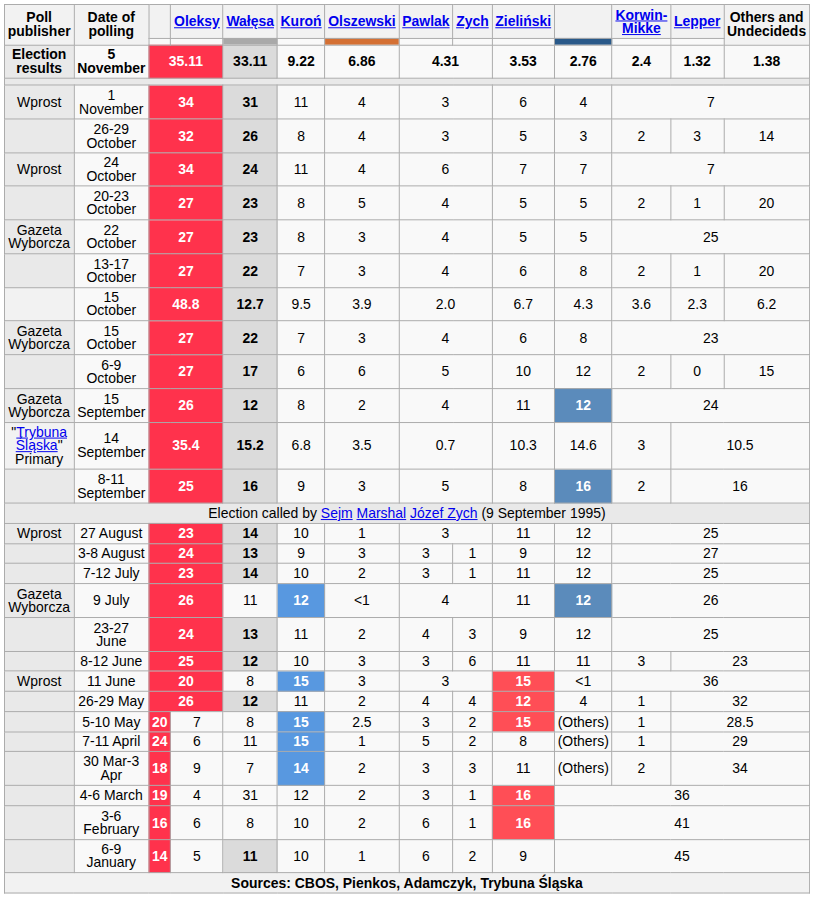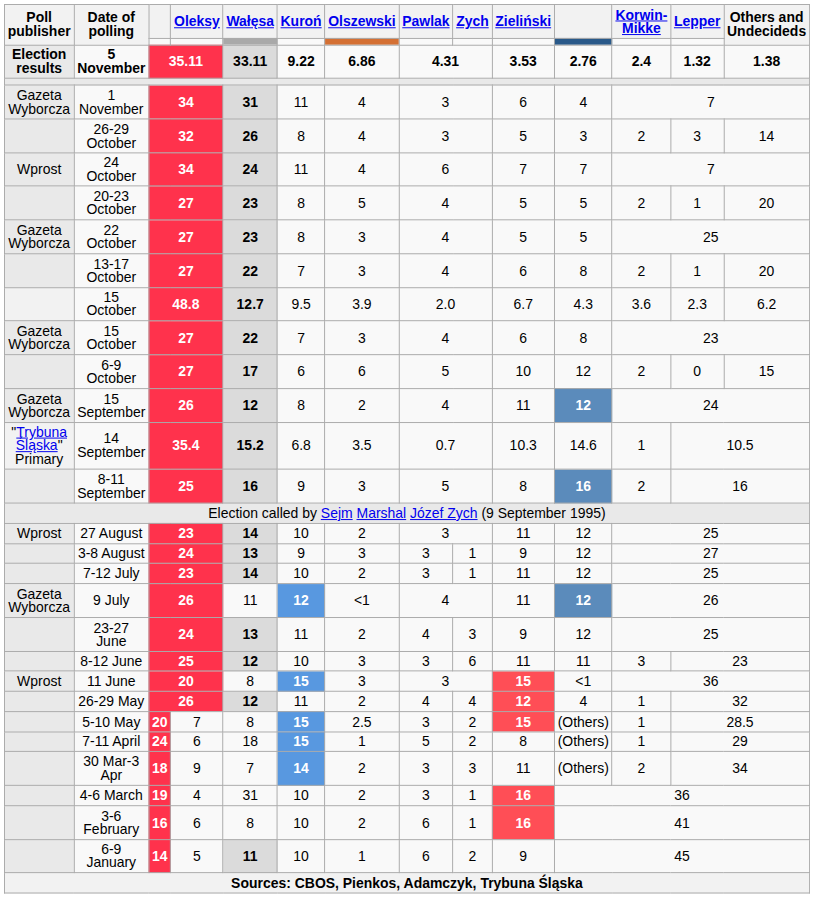1 November | Poll publisher: Wprost -> Gazeta Wyborcza
14 September | Korwin-Mikke: 3 -> 1
27 August | Olszewski: 1 -> 2
7-11 April | Wałęsa: 11 -> 18
4-6 March | Kuroń: 12 -> 10
